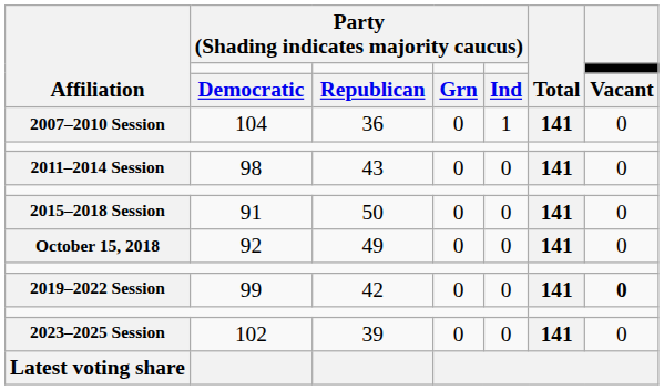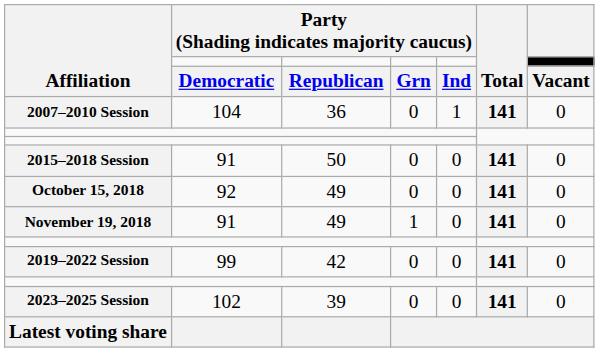- row: 2011–2014 Session | 98 | 43 | 0 | 0 | 141 | 0
+ row: November 19, 2018 | 91 | 49 | 1 | 0 | 141 | 0
2019–2022 Session | column 7: bold -> normal
